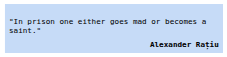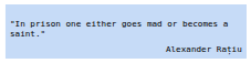row 2 | column 1: bold -> normal
